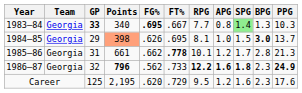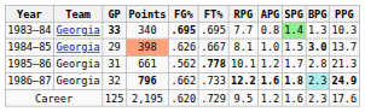1983–84 | FT%: .667 -> .695
1984–85 | FT%: .695 -> .667
1985–86 | FG%: .662 -> .562
1986–87 | FG%: .562 -> .662
1986–87 | BPG: no background -> paleturquoise background
